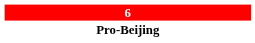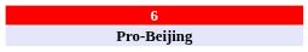row 2 | column 1: no background -> lavender background
